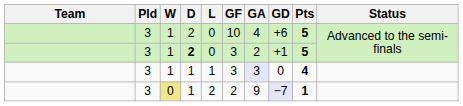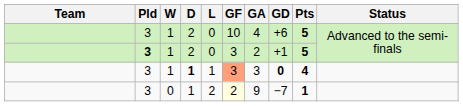row 3 | Pld: normal -> bold
row 3 | D: bold -> normal
row 4 | D: normal -> bold
row 4 | GF: no background -> lightsalmon background
row 4 | GA: lavender background -> no background
row 4 | GD: normal -> bold
row 5 | W: khaki background -> no background
row 5 | GF: no background -> lightyellow background
row 5 | GD: lavender background -> no background
